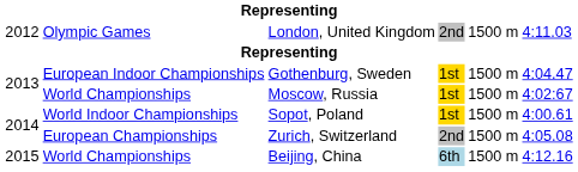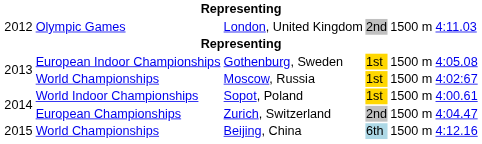Gothenburg, Sweden | column 6: 4:04.47 -> 4:05.08
Zurich, Switzerland | column 6: 4:05.08 -> 4:04.47
